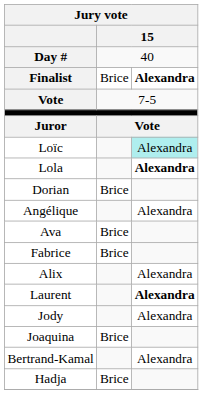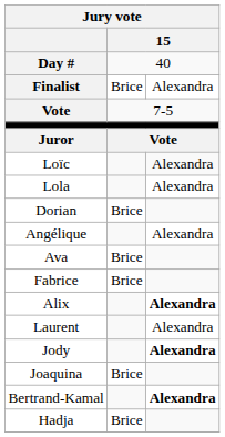Finalist | column 3: bold -> normal
Loïc | column 3: paleturquoise background -> no background
Lola | column 3: bold -> normal
Alix | column 3: normal -> bold
Laurent | column 3: bold -> normal
Jody | column 3: normal -> bold
Bertrand-Kamal | column 3: normal -> bold
